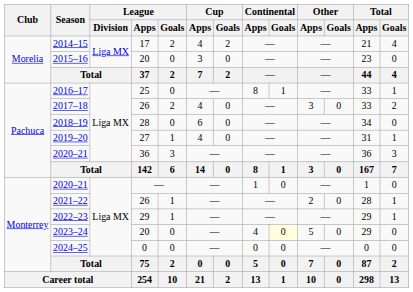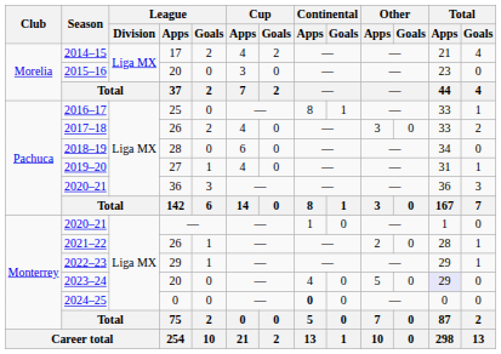2023–24 | Continental / Goals: lightyellow background -> no background
2023–24 | Total / Apps: no background -> lavender background
2024–25 | Continental / Apps: normal -> bold
